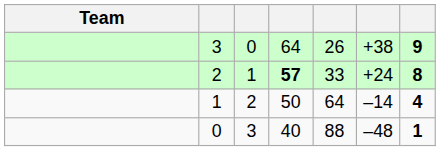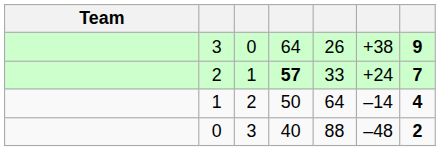row 3 | column 7: 8 -> 7
row 5 | column 7: 1 -> 2
